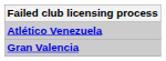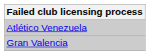Atlético Venezuela | column 1: bold -> normal
Gran Valencia | column 1: bold -> normal
